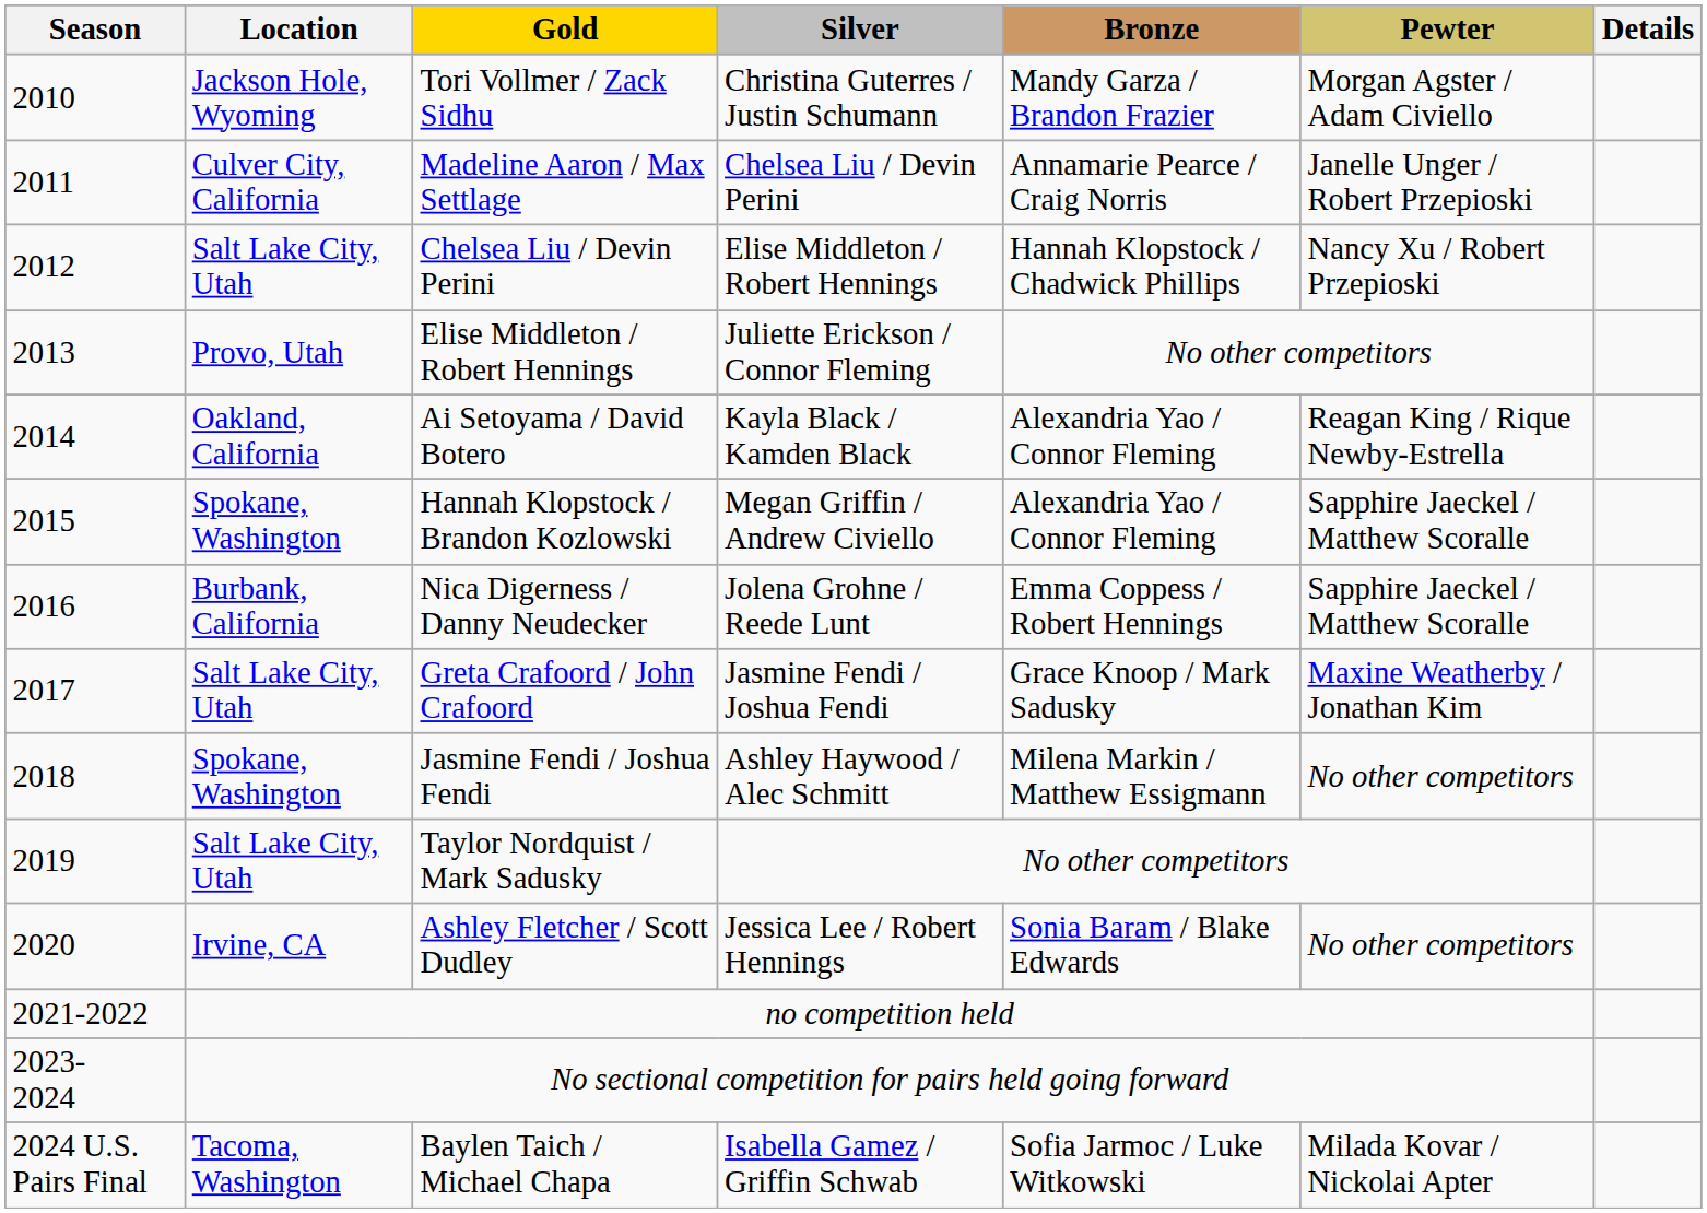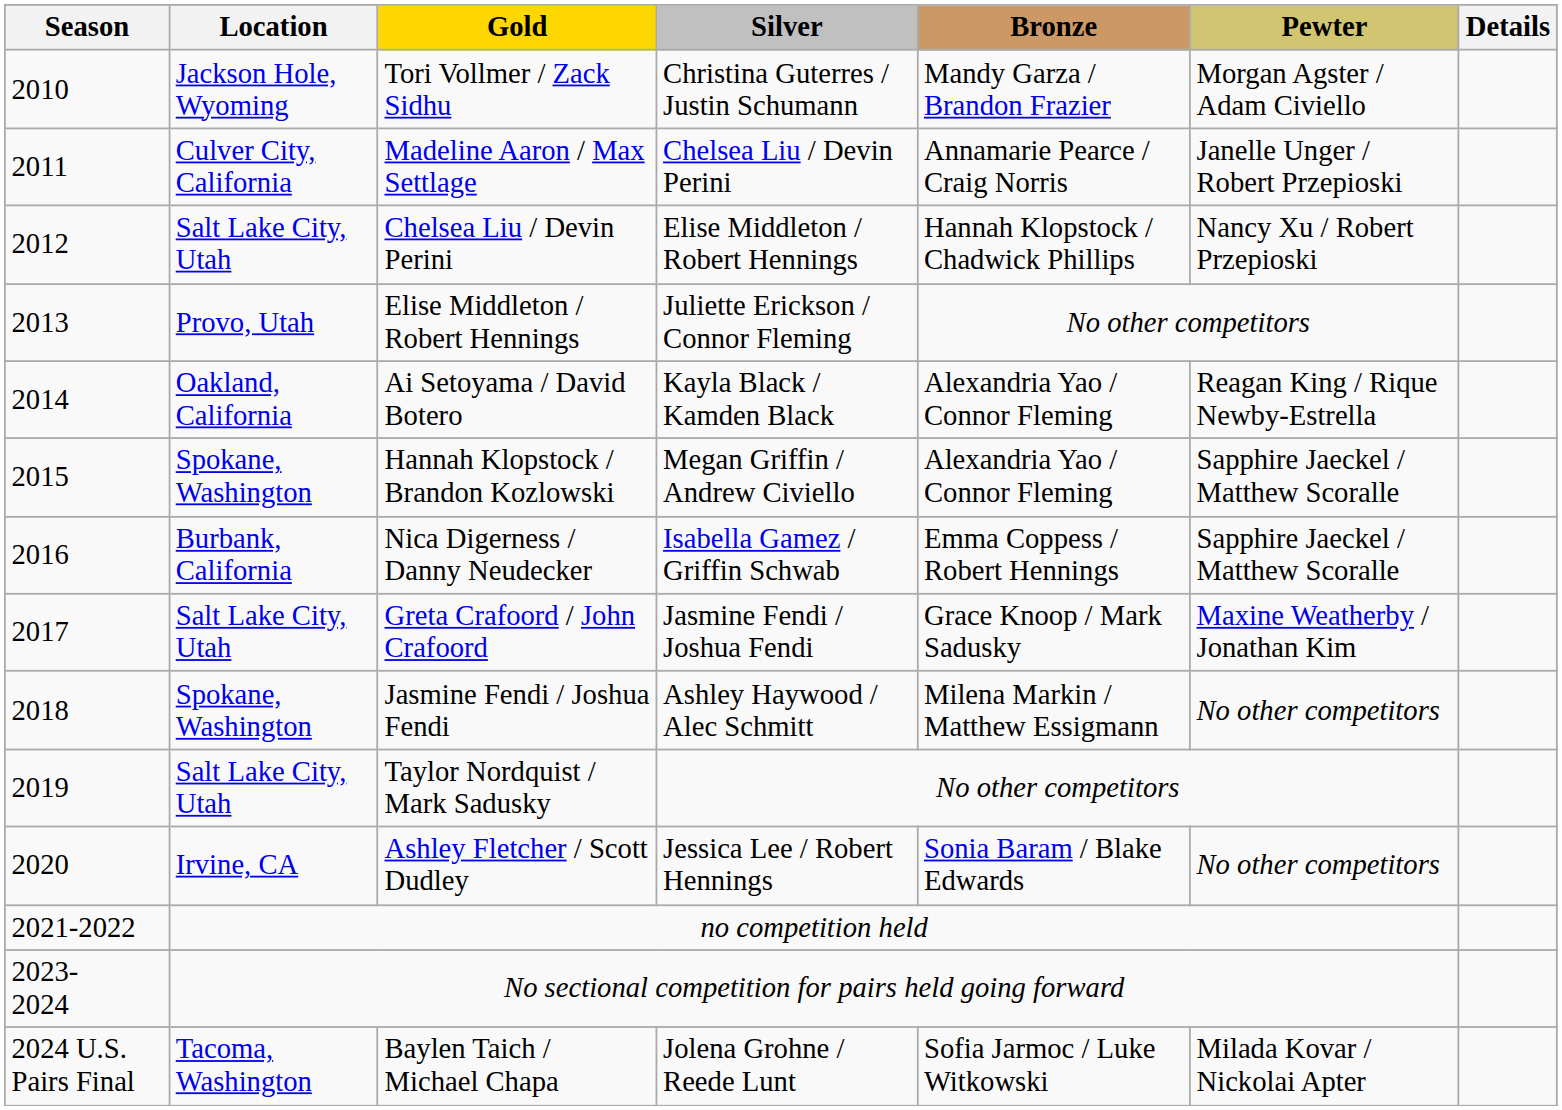Nica Digerness / Danny Neudecker | Silver: Jolena Grohne / Reede Lunt -> Isabella Gamez / Griffin Schwab
Baylen Taich / Michael Chapa | Silver: Isabella Gamez / Griffin Schwab -> Jolena Grohne / Reede Lunt
